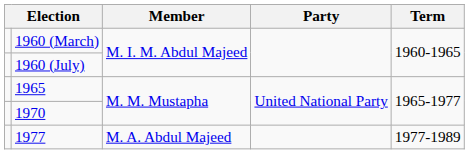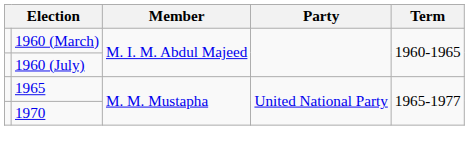- row: 1977 | M. A. Abdul Majeed | 1977-1989
